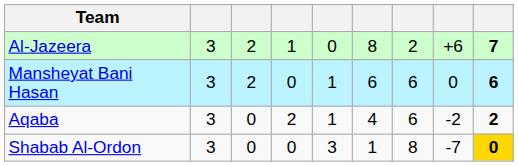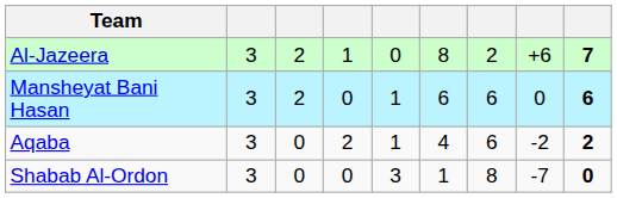Shabab Al-Ordon | column 9: gold background -> no background
